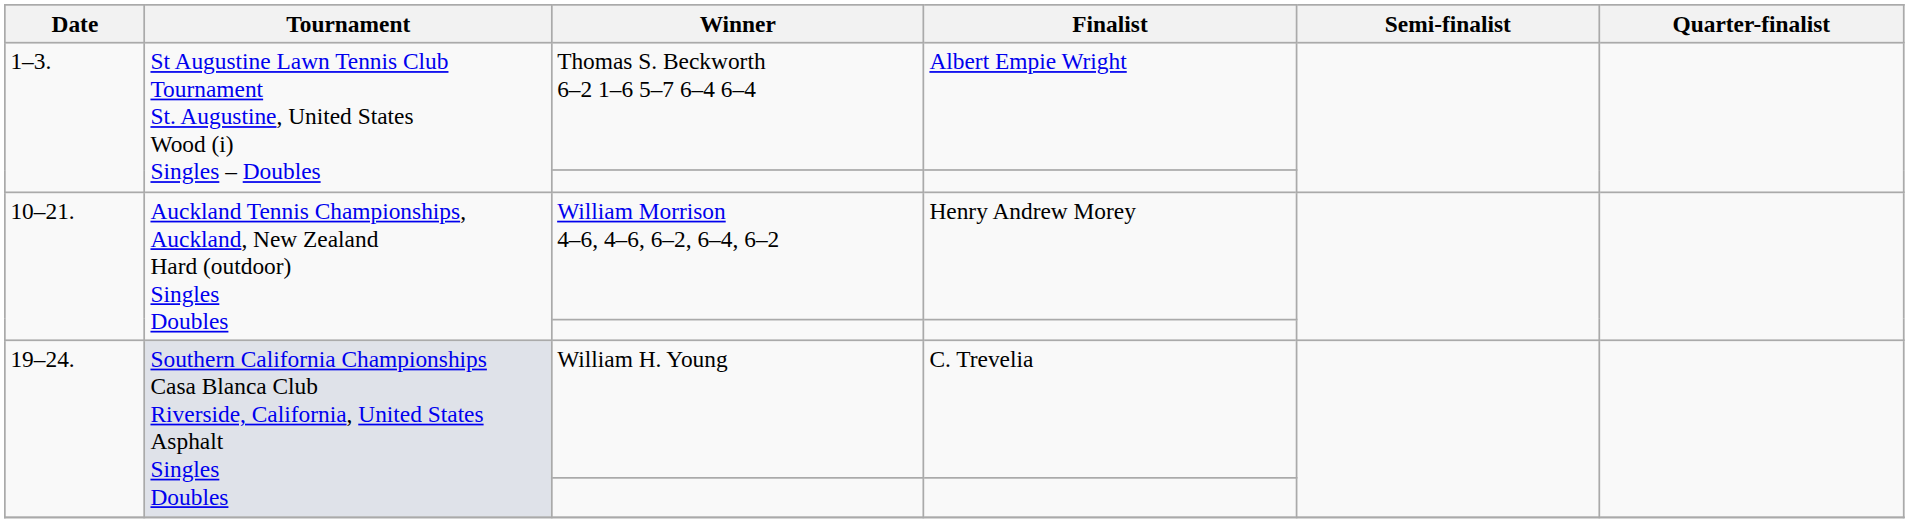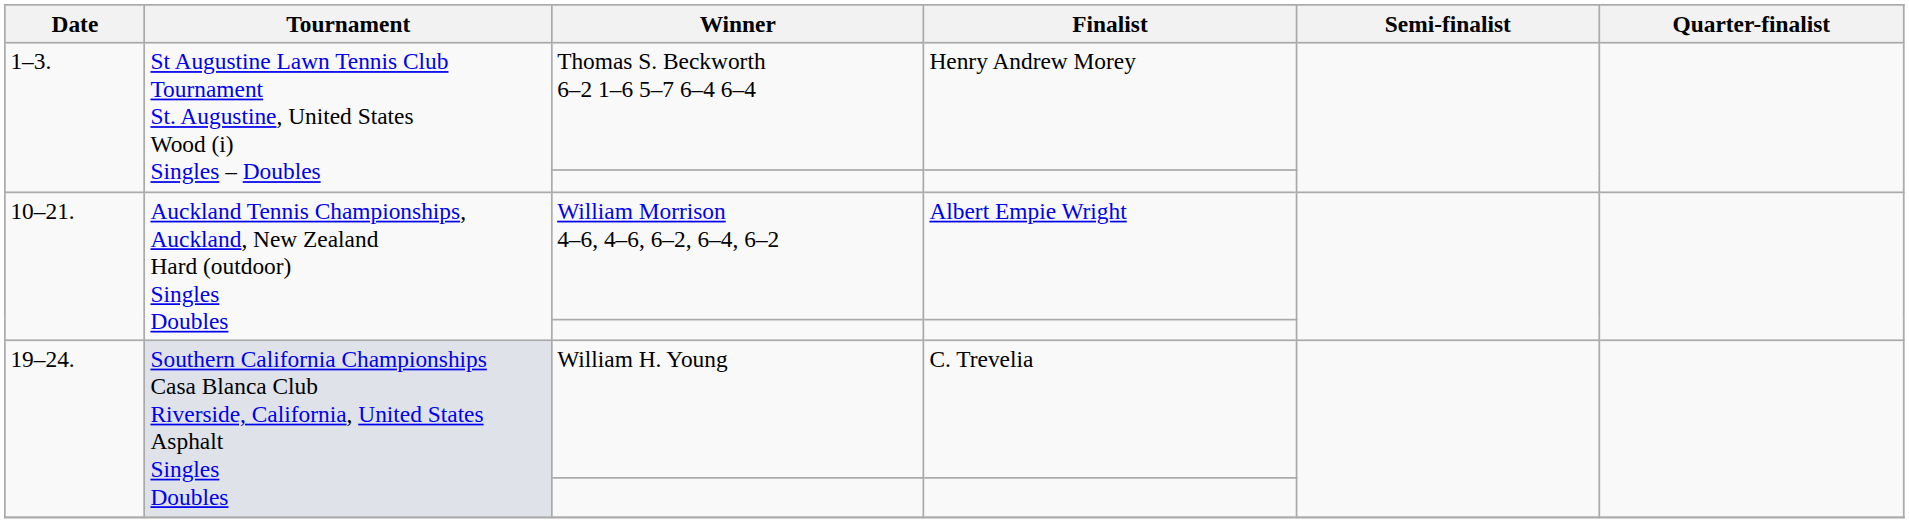Thomas S. Beckworth 6–2 1–6 5–7 6–4 6–4 | Finalist: Albert Empie Wright -> Henry Andrew Morey
William Morrison 4–6, 4–6, 6–2, 6–4, 6–2 | Finalist: Henry Andrew Morey -> Albert Empie Wright
